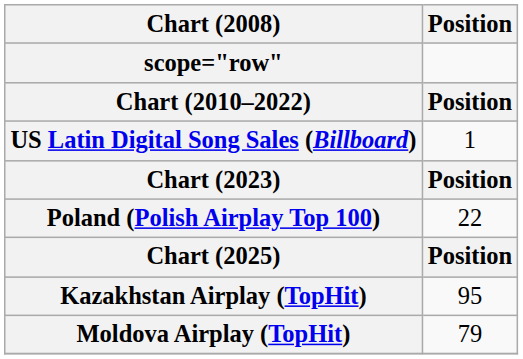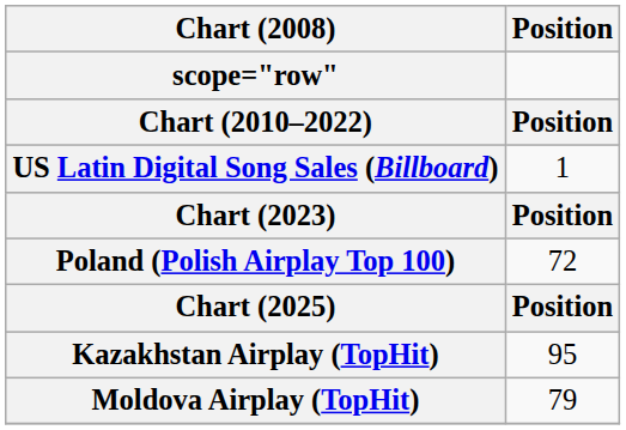Poland (Polish Airplay Top 100) | Position: 22 -> 72
